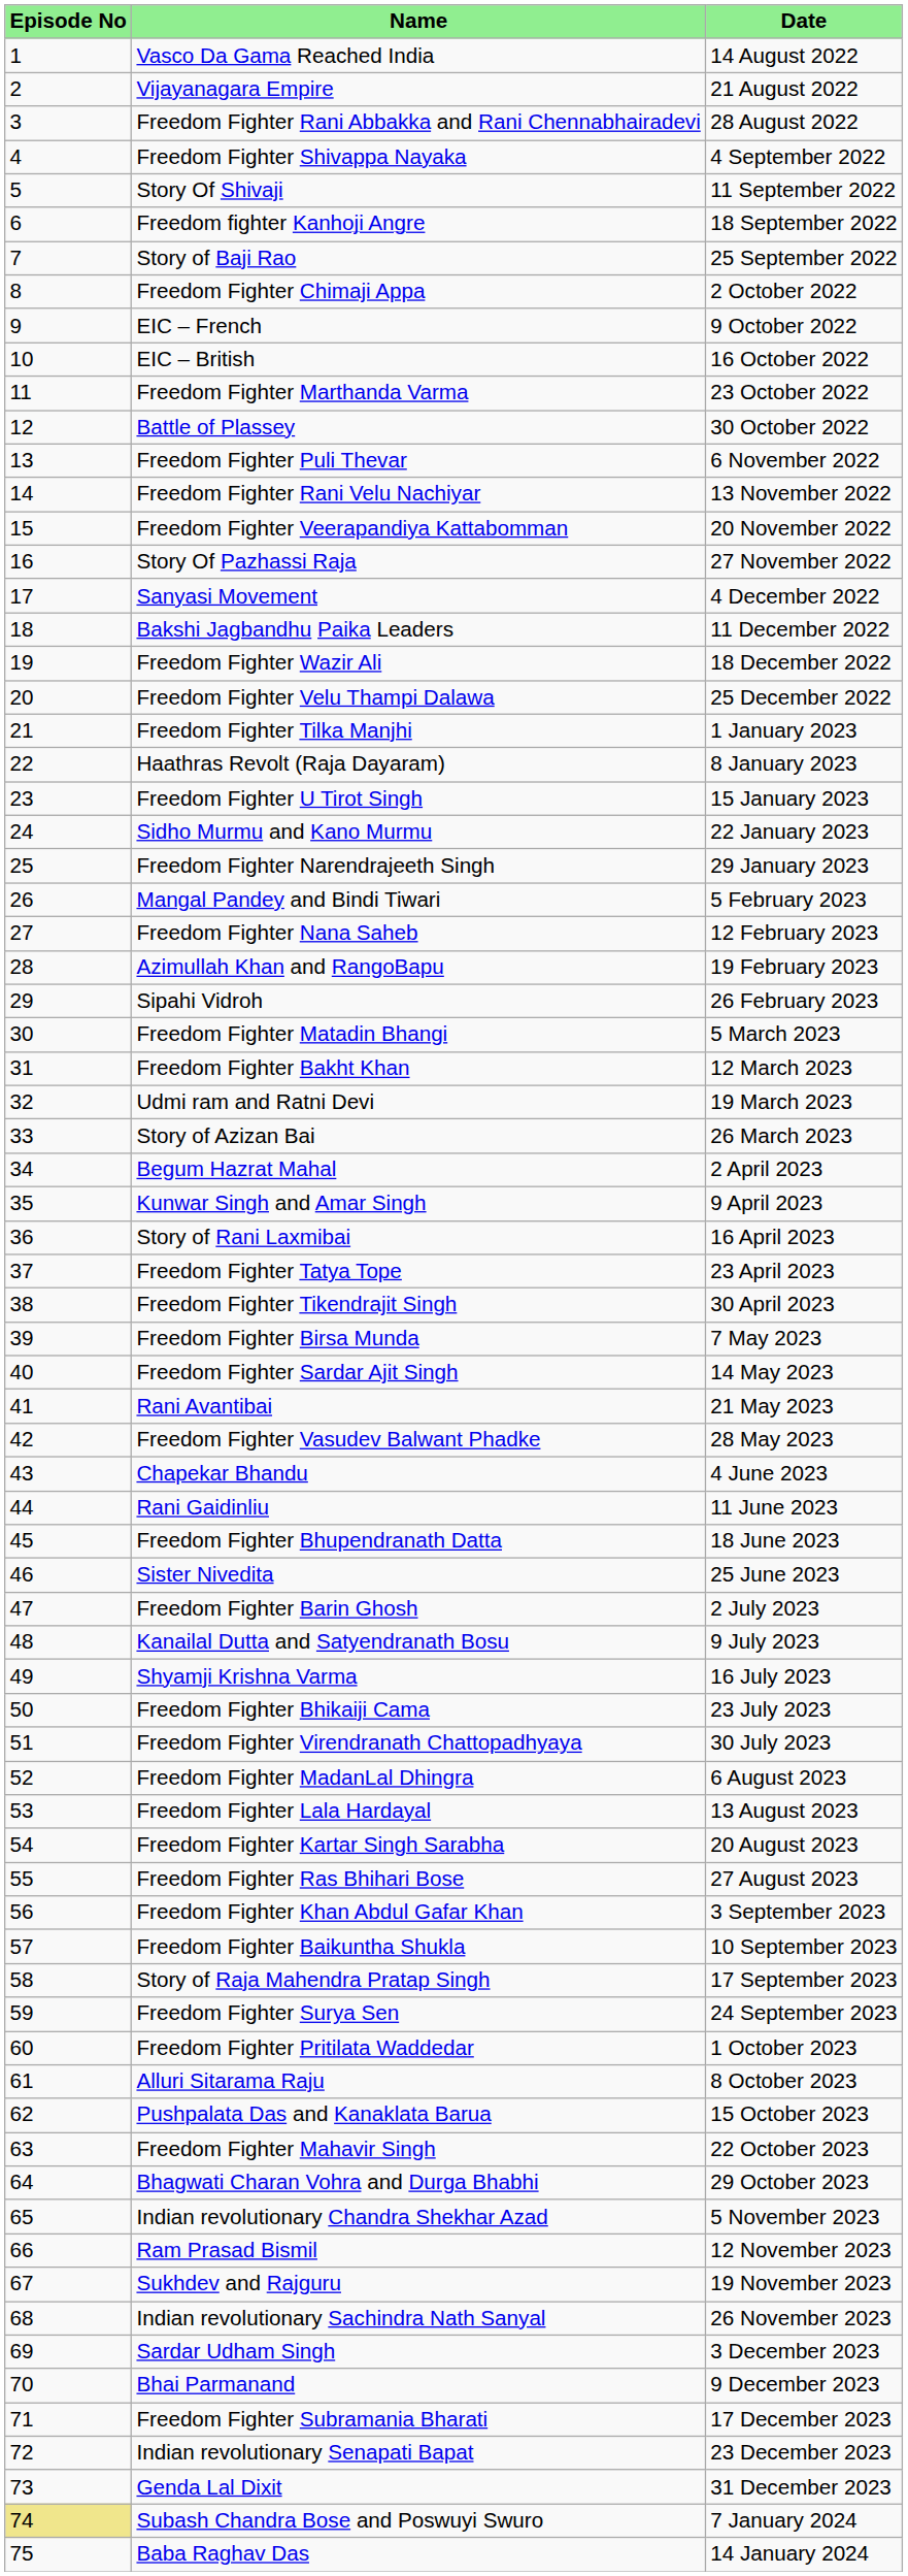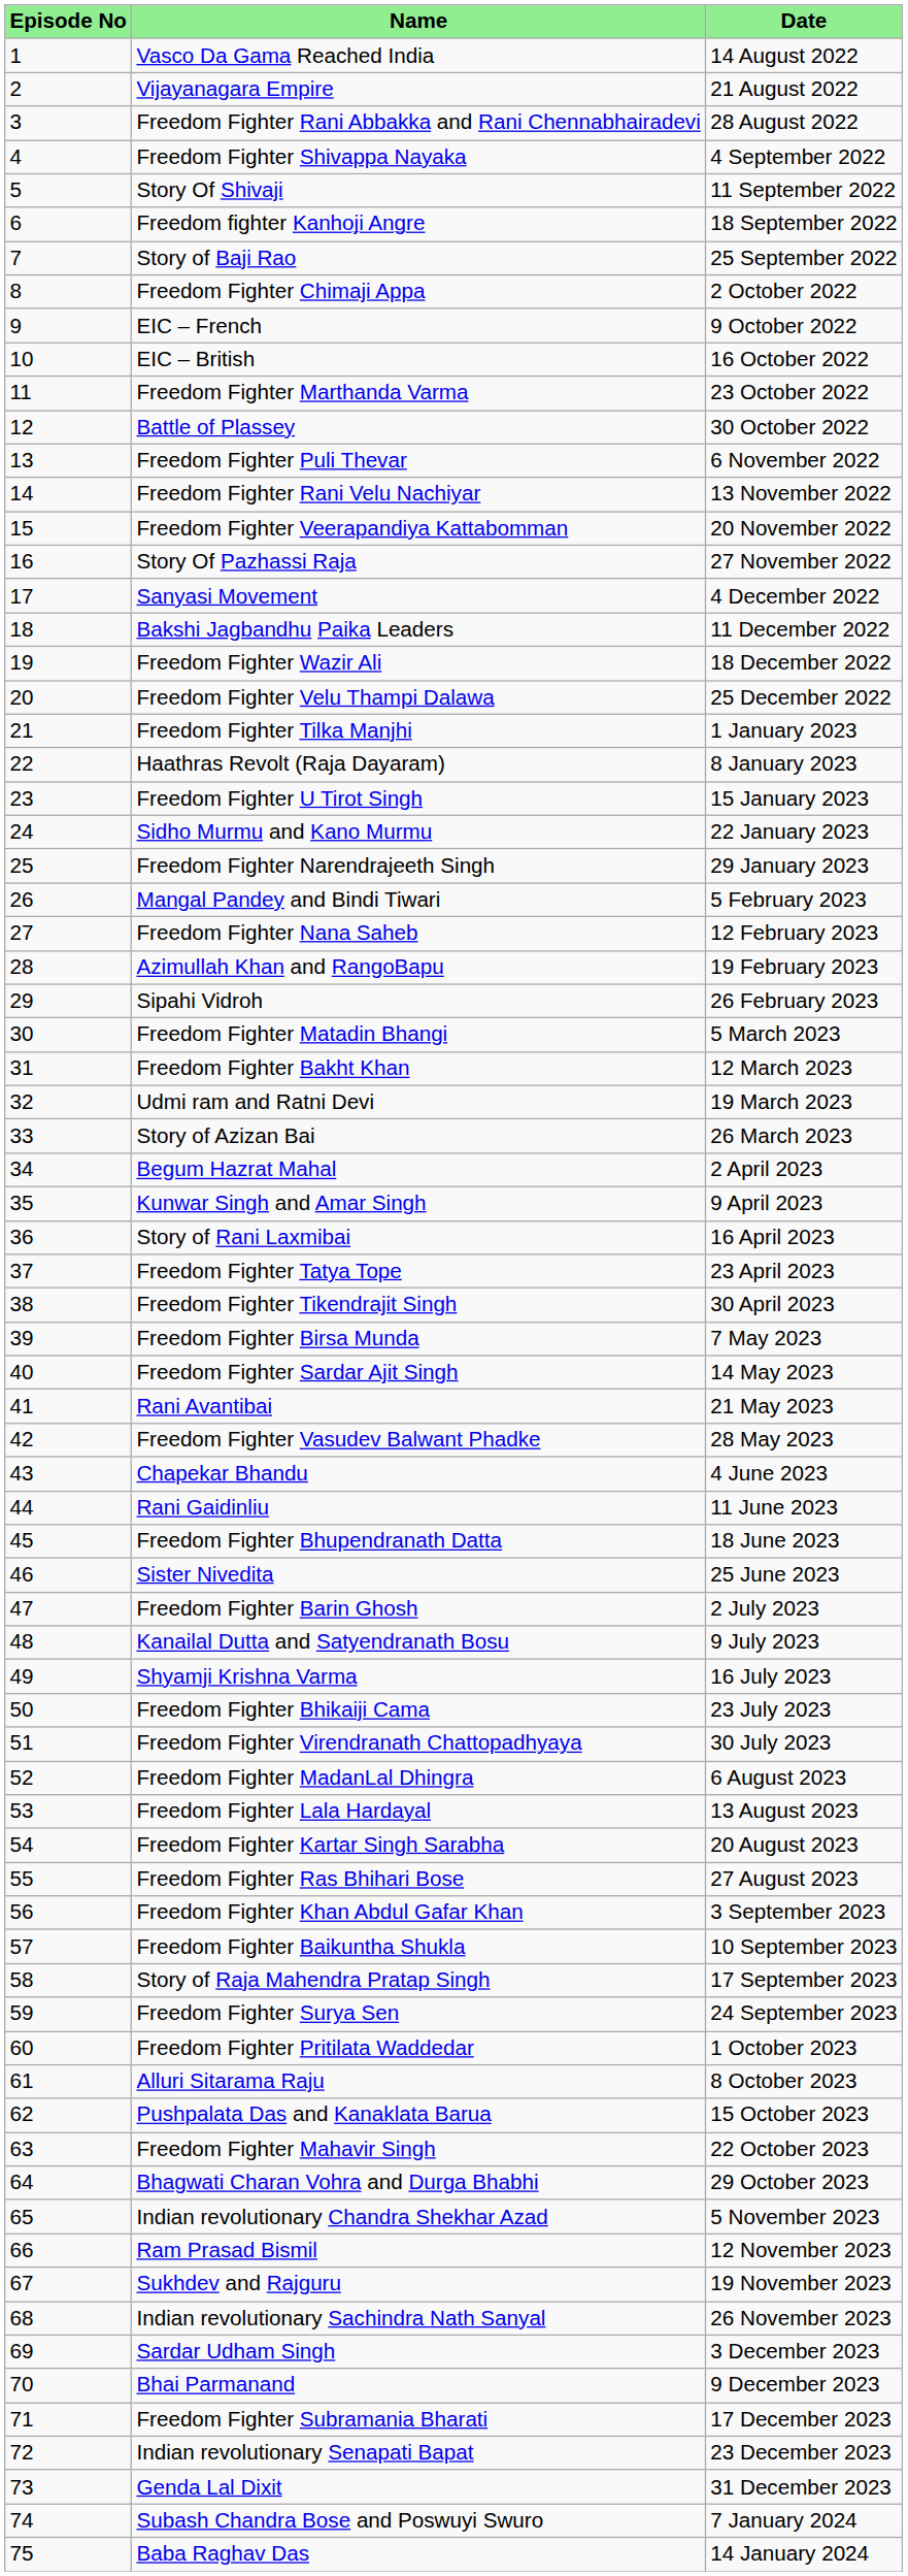Subash Chandra Bose and Poswuyi Swuro | Episode No: khaki background -> no background
